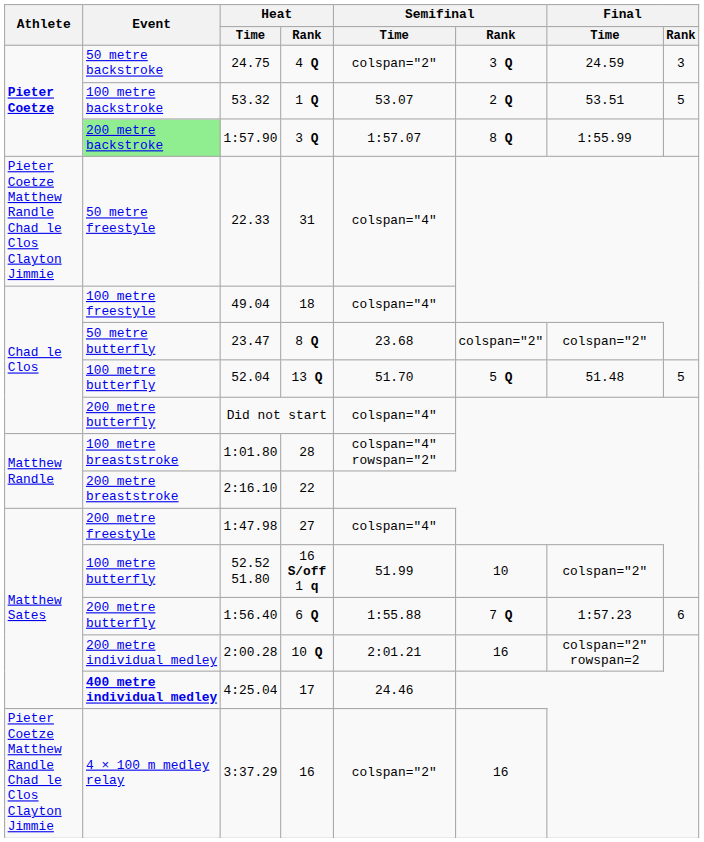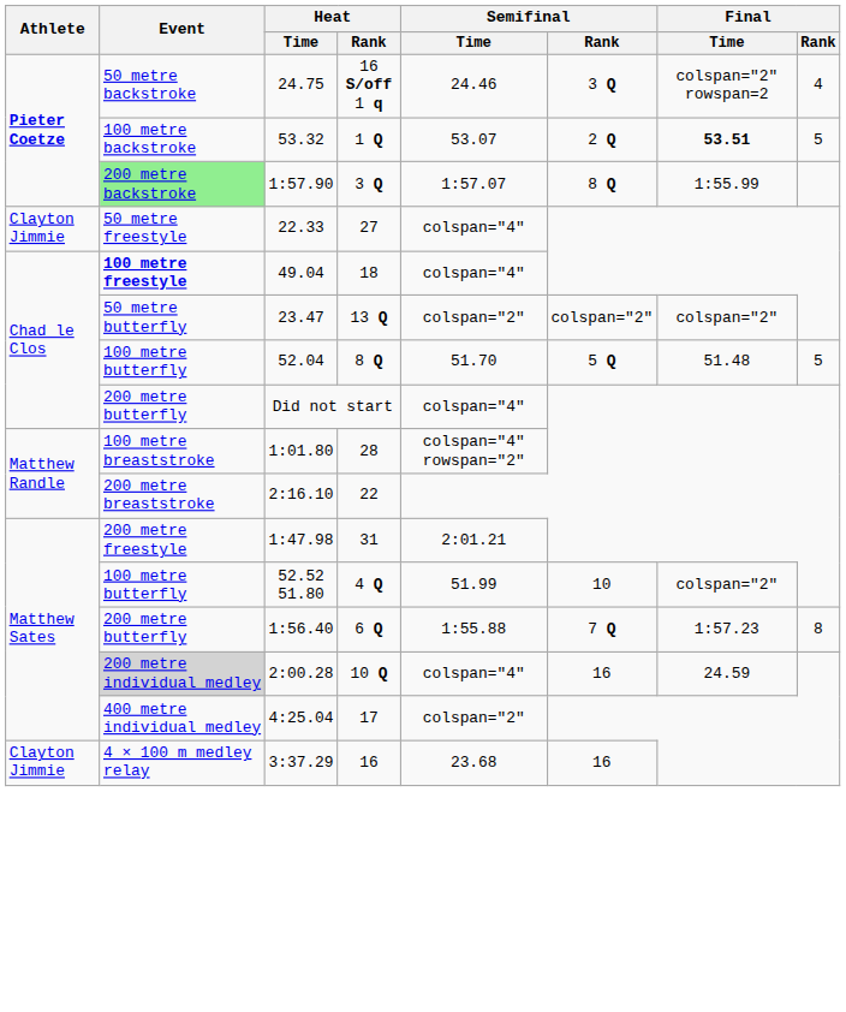24.75 | Heat / Rank: 4 Q -> 16 S/off 1 q
24.75 | Semifinal / Time: colspan="2" -> 24.46
24.75 | Final / Time: 24.59 -> colspan="2" rowspan=2
24.75 | Final / Rank: 3 -> 4
53.32 | Final / Time: normal -> bold
22.33 | Athlete: Pieter Coetze Matthew Randle Chad le Clos Clayton Jimmie -> Clayton Jimmie
22.33 | Heat / Rank: 31 -> 27
49.04 | Event: normal -> bold
23.47 | Heat / Rank: 8 Q -> 13 Q
23.47 | Semifinal / Time: 23.68 -> colspan="2"
52.04 | Heat / Rank: 13 Q -> 8 Q
1:47.98 | Heat / Rank: 27 -> 31
1:47.98 | Semifinal / Time: colspan="4" -> 2:01.21
52.52 51.80 | Heat / Rank: 16 S/off 1 q -> 4 Q
1:56.40 | Final / Rank: 6 -> 8
2:00.28 | Event: no background -> lightgrey background
2:00.28 | Semifinal / Time: 2:01.21 -> colspan="4"
2:00.28 | Final / Time: colspan="2" rowspan=2 -> 24.59
4:25.04 | Event: bold -> normal
4:25.04 | Semifinal / Time: 24.46 -> colspan="2"
3:37.29 | Athlete: Pieter Coetze Matthew Randle Chad le Clos Clayton Jimmie -> Clayton Jimmie
3:37.29 | Semifinal / Time: colspan="2" -> 23.68
